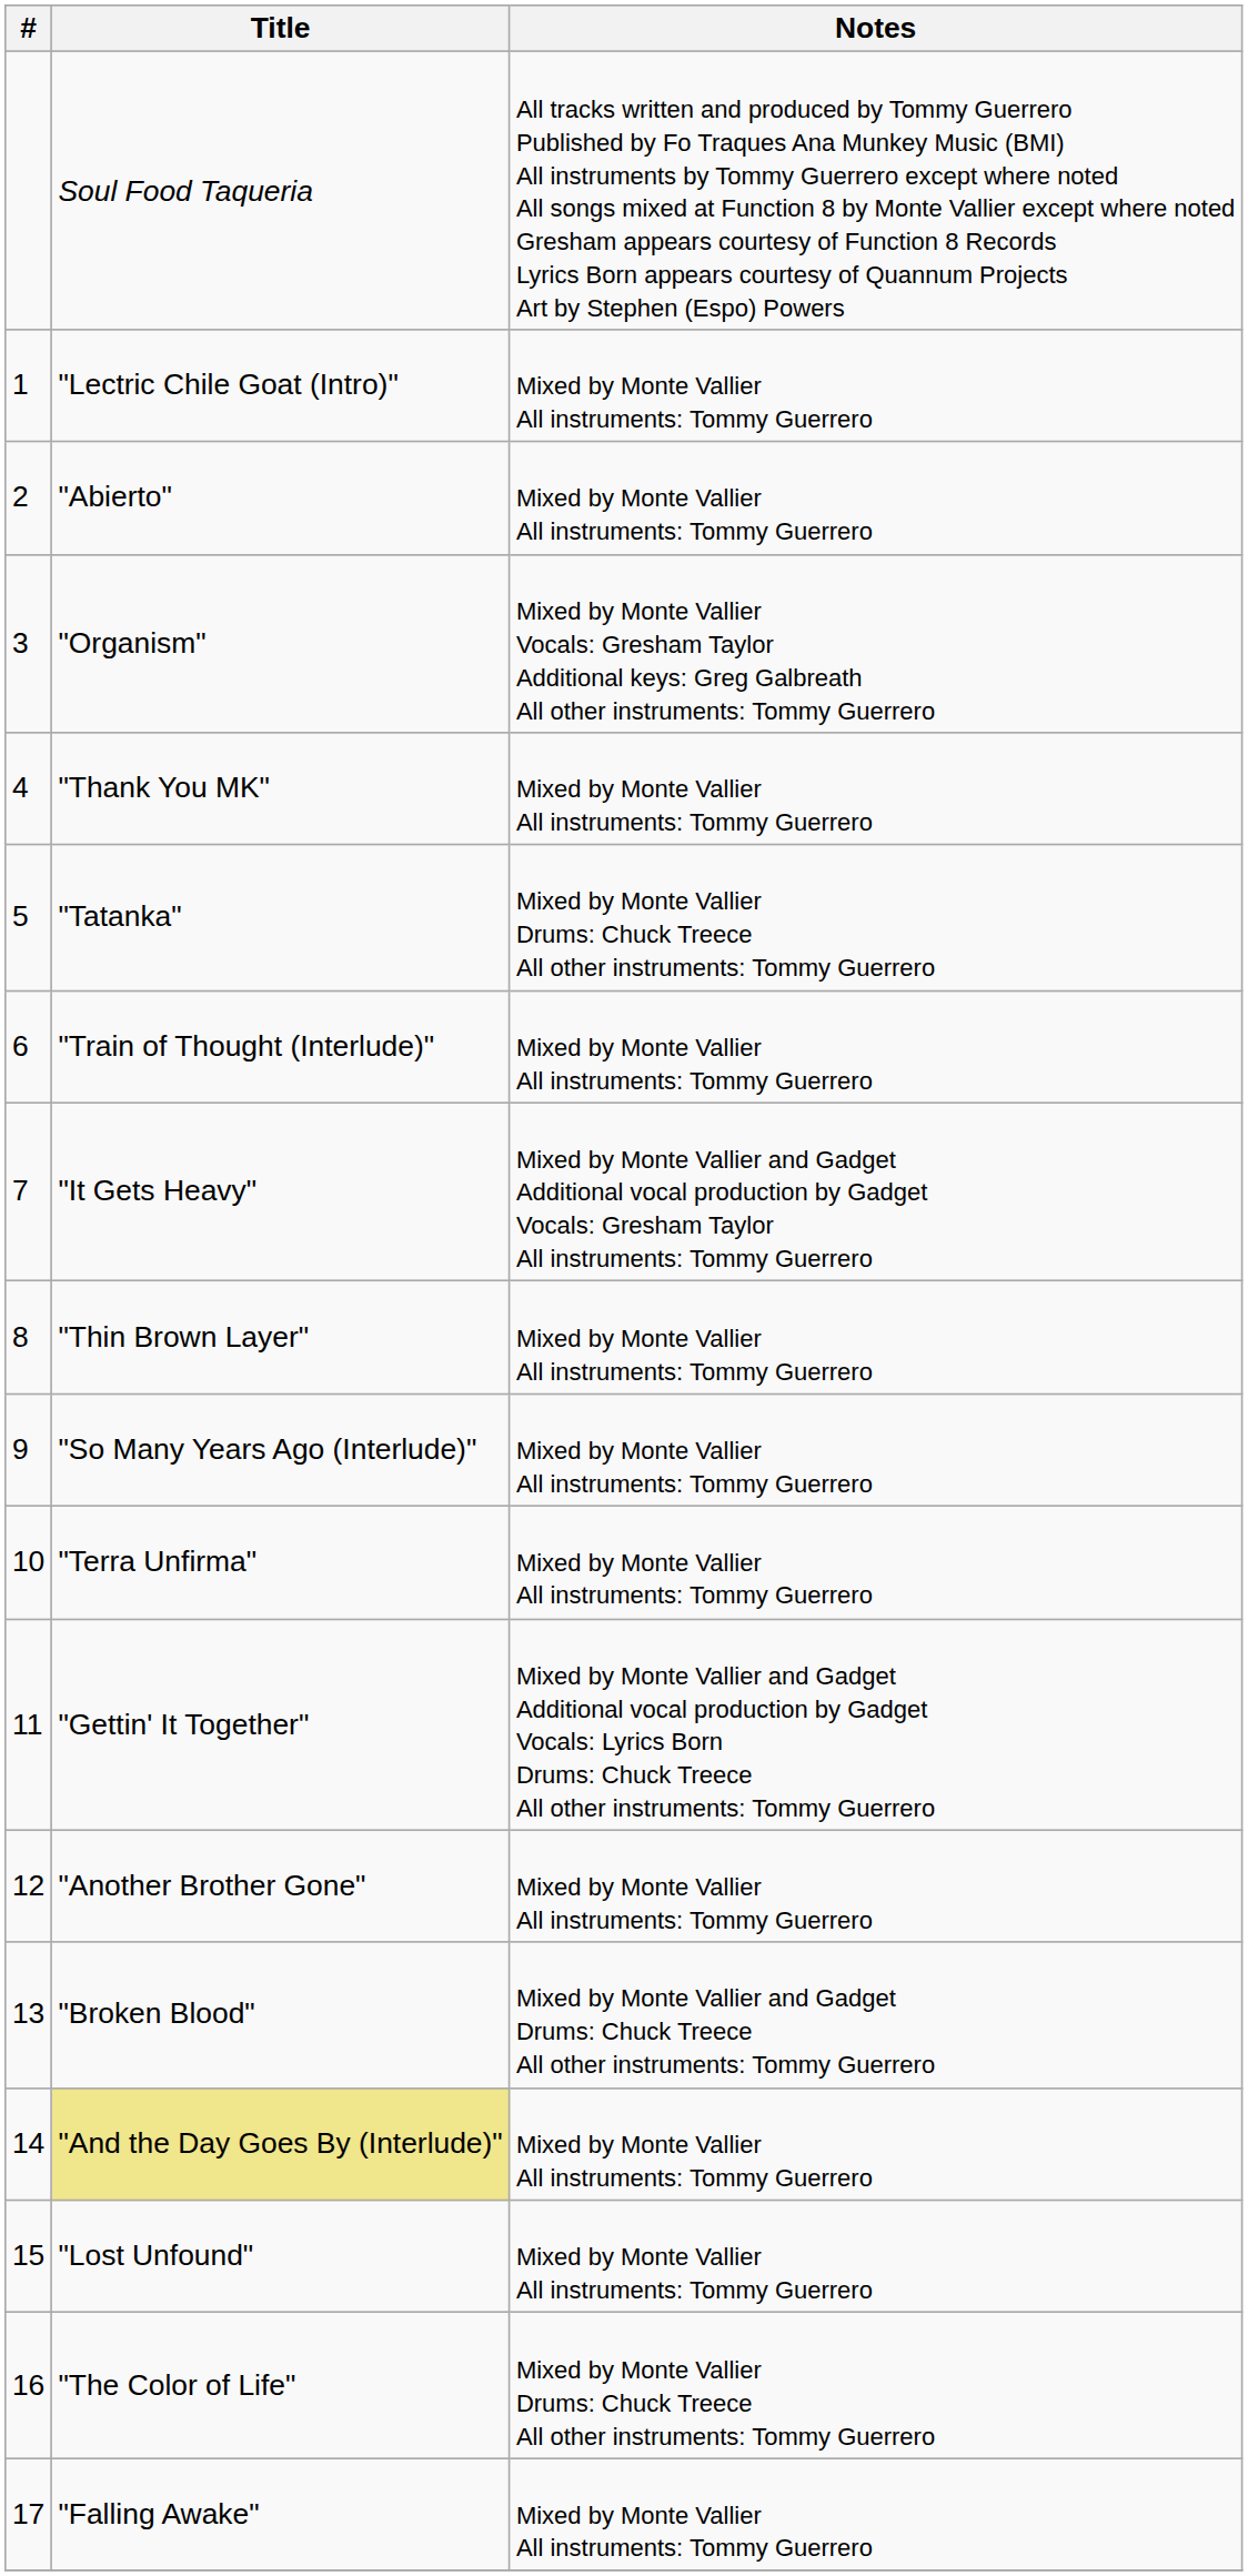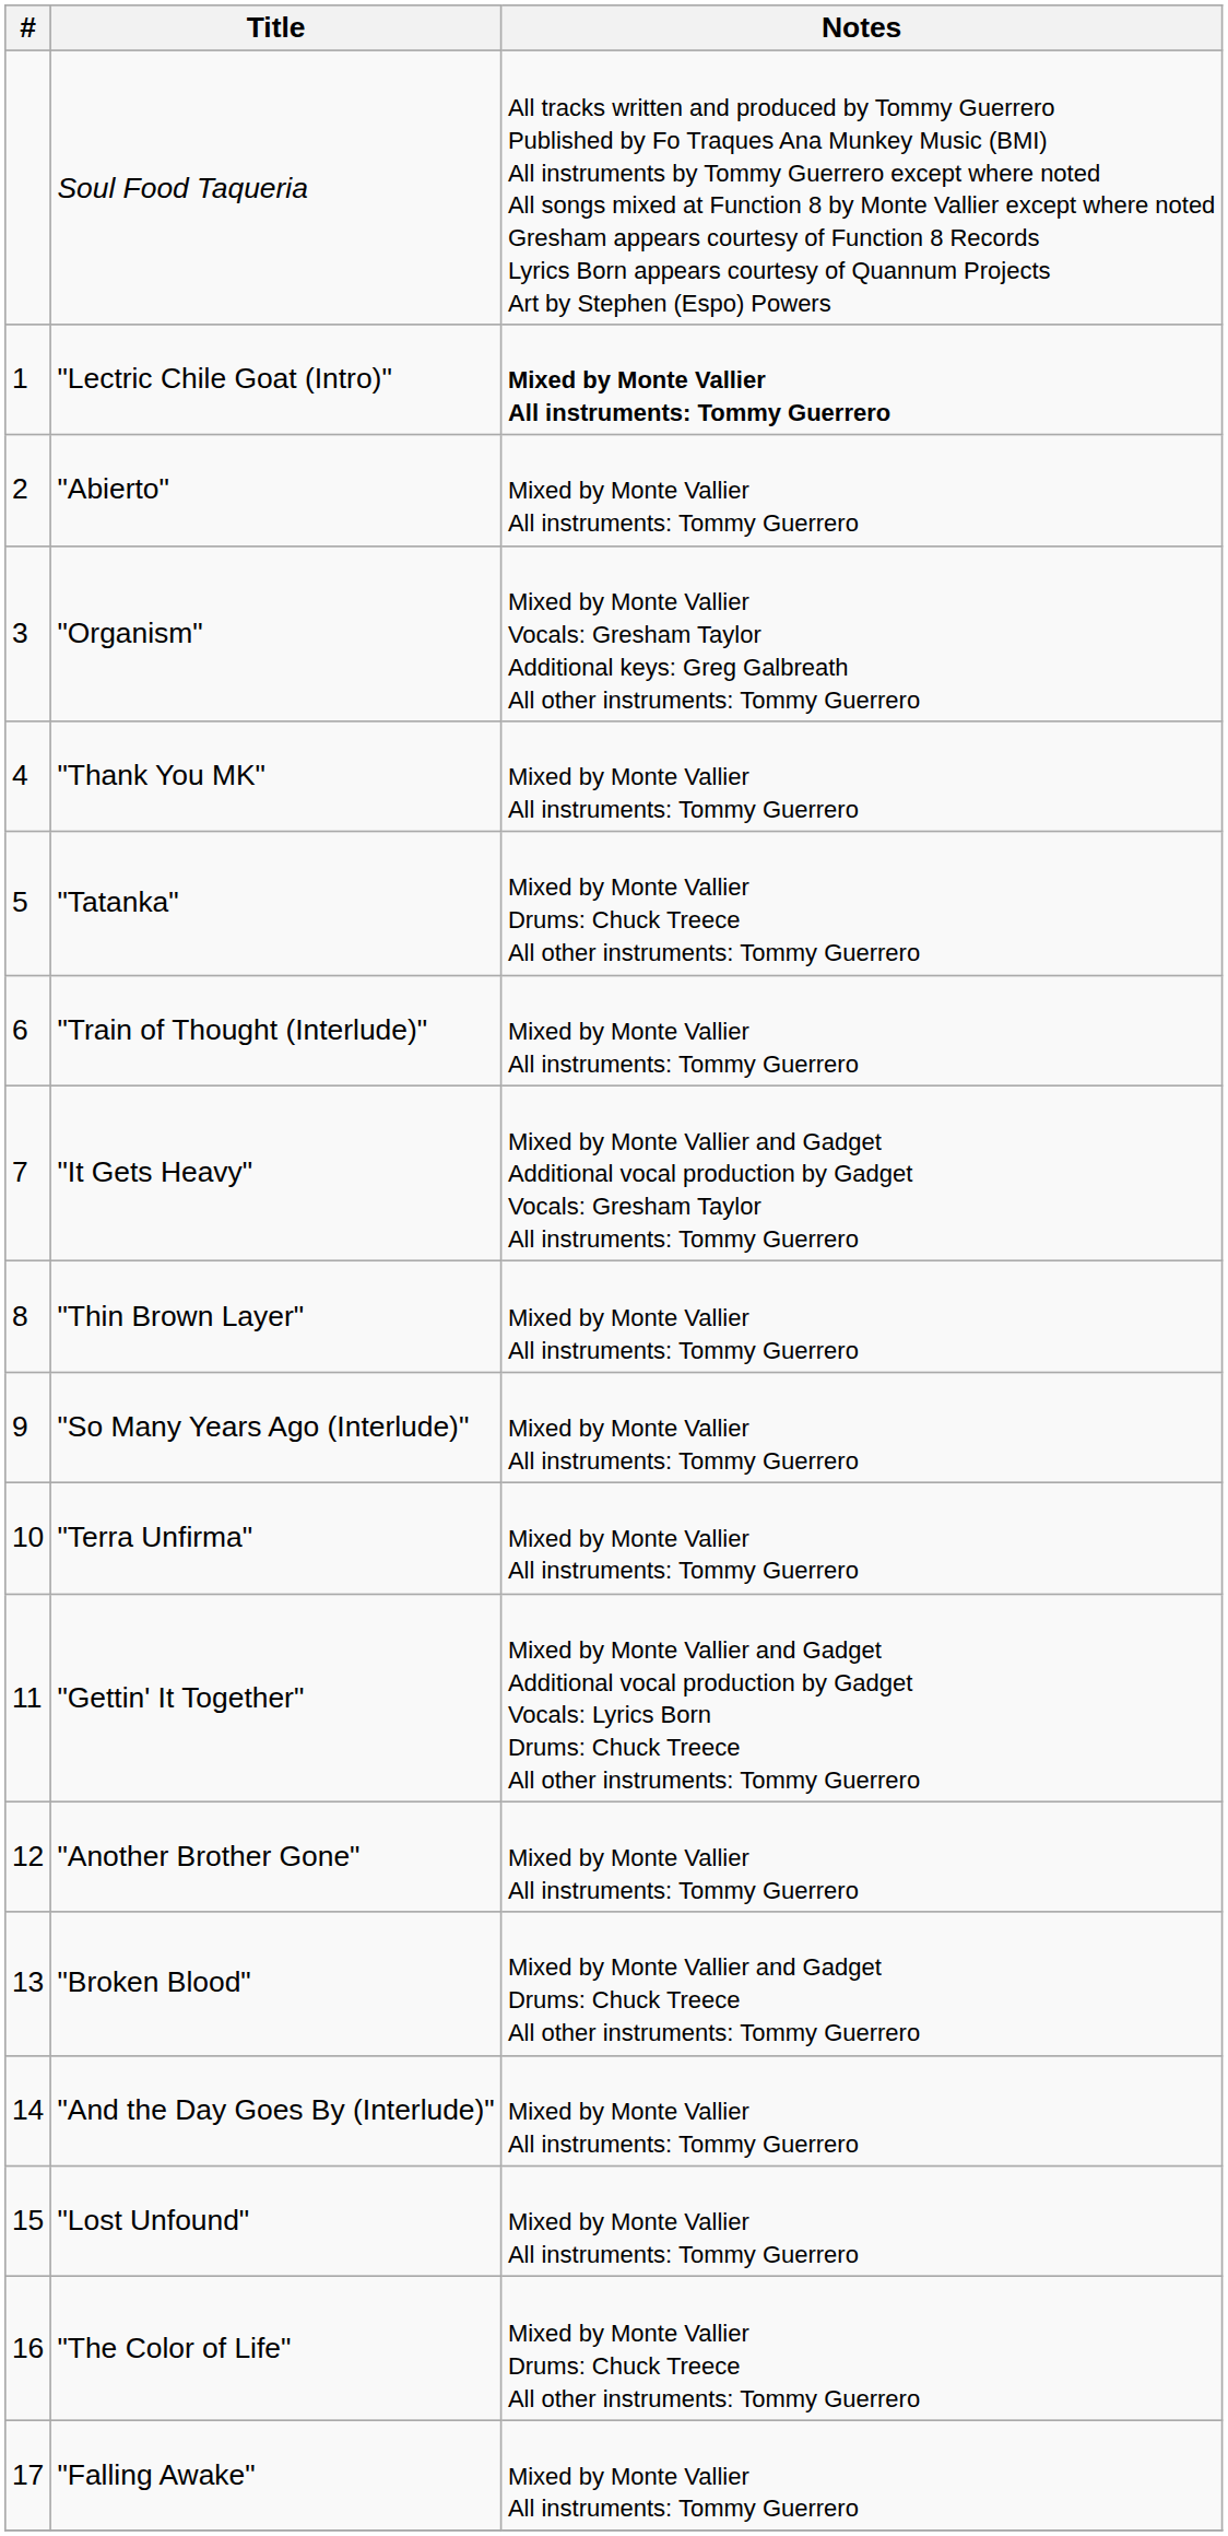row 3 | Notes: normal -> bold
row 16 | Title: khaki background -> no background
